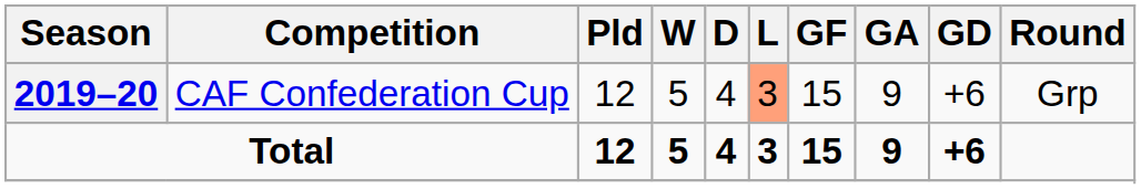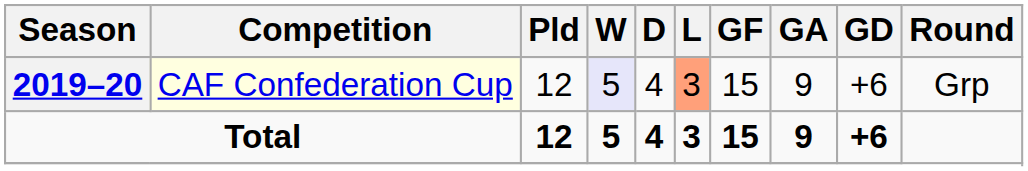2019–20 | Competition: no background -> lightyellow background
2019–20 | W: no background -> lavender background
